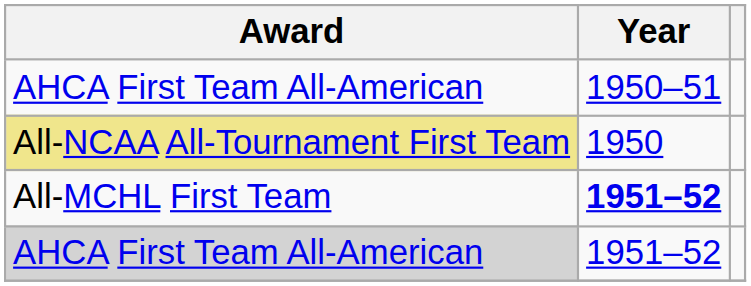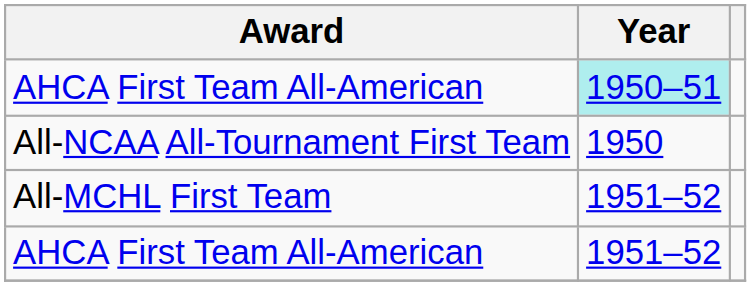row 2 | Year: no background -> paleturquoise background
row 3 | Award: khaki background -> no background
row 4 | Year: bold -> normal
row 5 | Award: lightgrey background -> no background
